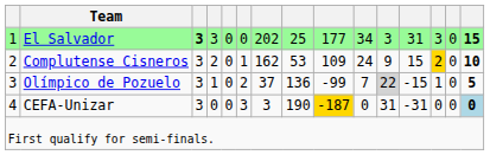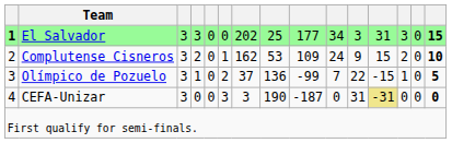El Salvador | column 1: normal -> bold
El Salvador | column 3: bold -> normal
Complutense Cisneros | column 13: gold background -> no background
Olímpico de Pozuelo | column 11: lightgrey background -> no background
CEFA-Unizar | column 9: gold background -> no background
CEFA-Unizar | column 12: no background -> khaki background
CEFA-Unizar | column 15: lightblue background -> no background
